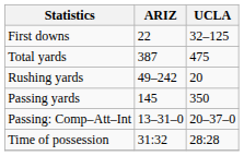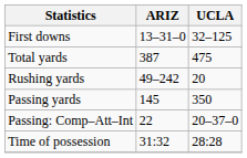First downs | ARIZ: 22 -> 13–31–0
Passing: Comp–Att–Int | ARIZ: 13–31–0 -> 22
